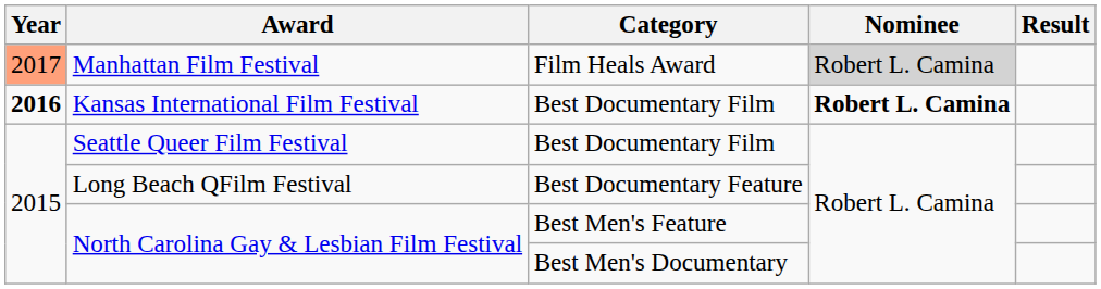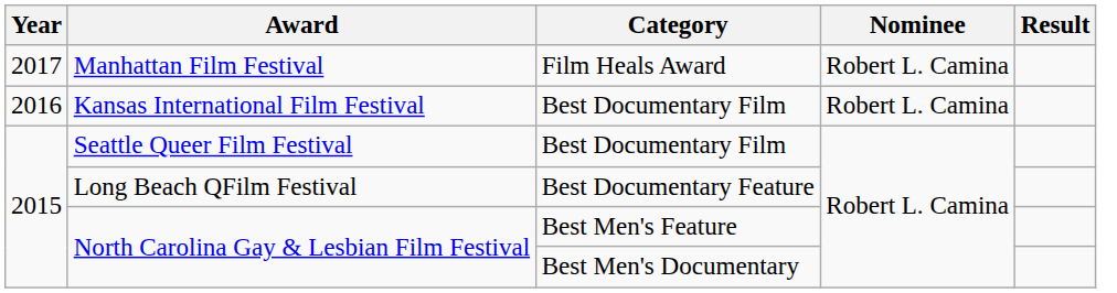Manhattan Film Festival | Year: lightsalmon background -> no background
Manhattan Film Festival | Nominee: lightgrey background -> no background
Kansas International Film Festival | Year: bold -> normal
Kansas International Film Festival | Nominee: bold -> normal
